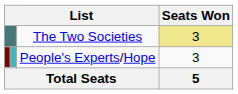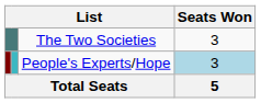The Two Societies | Seats Won: khaki background -> no background
People's Experts/Hope | Seats Won: no background -> lightblue background
